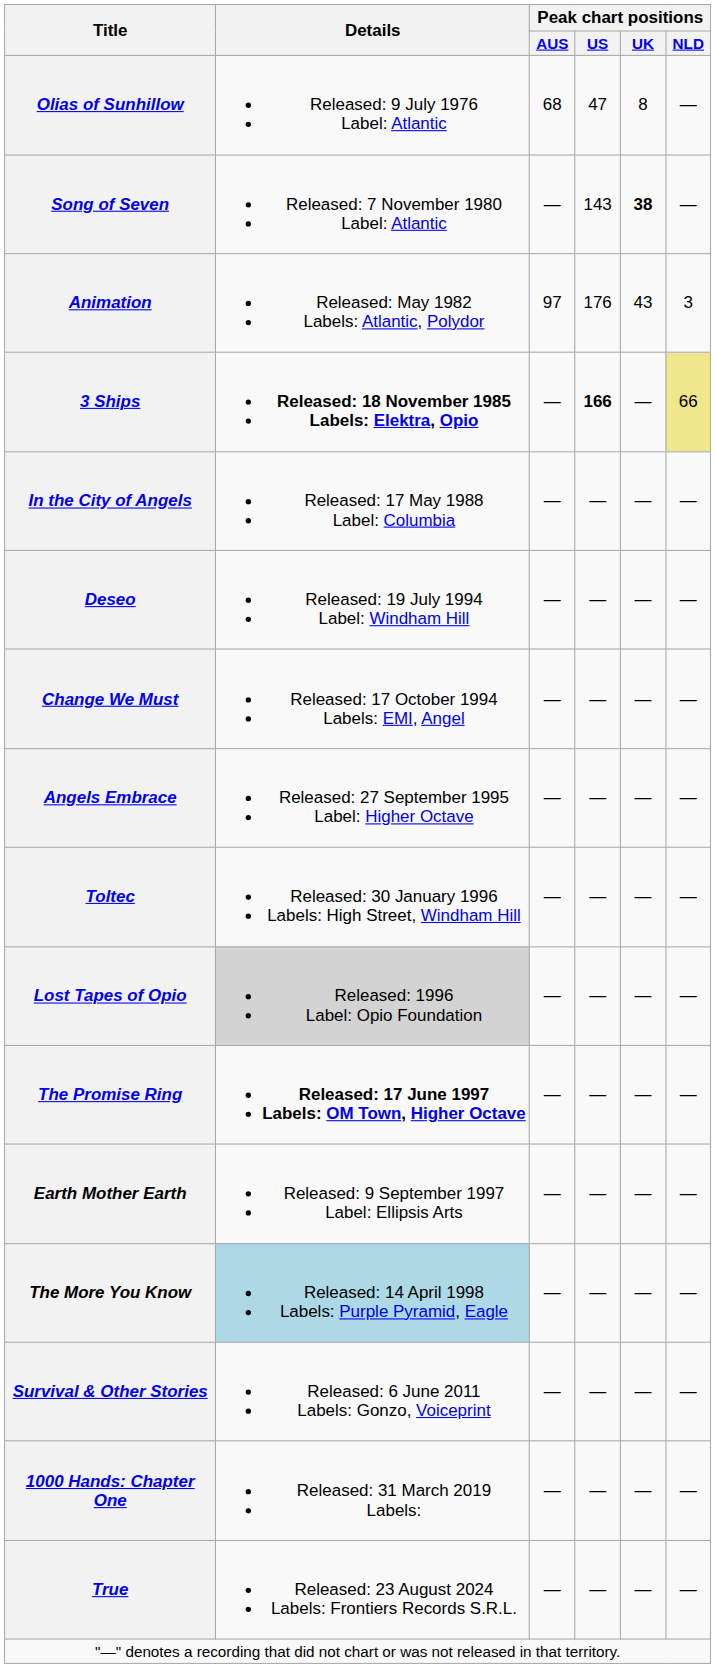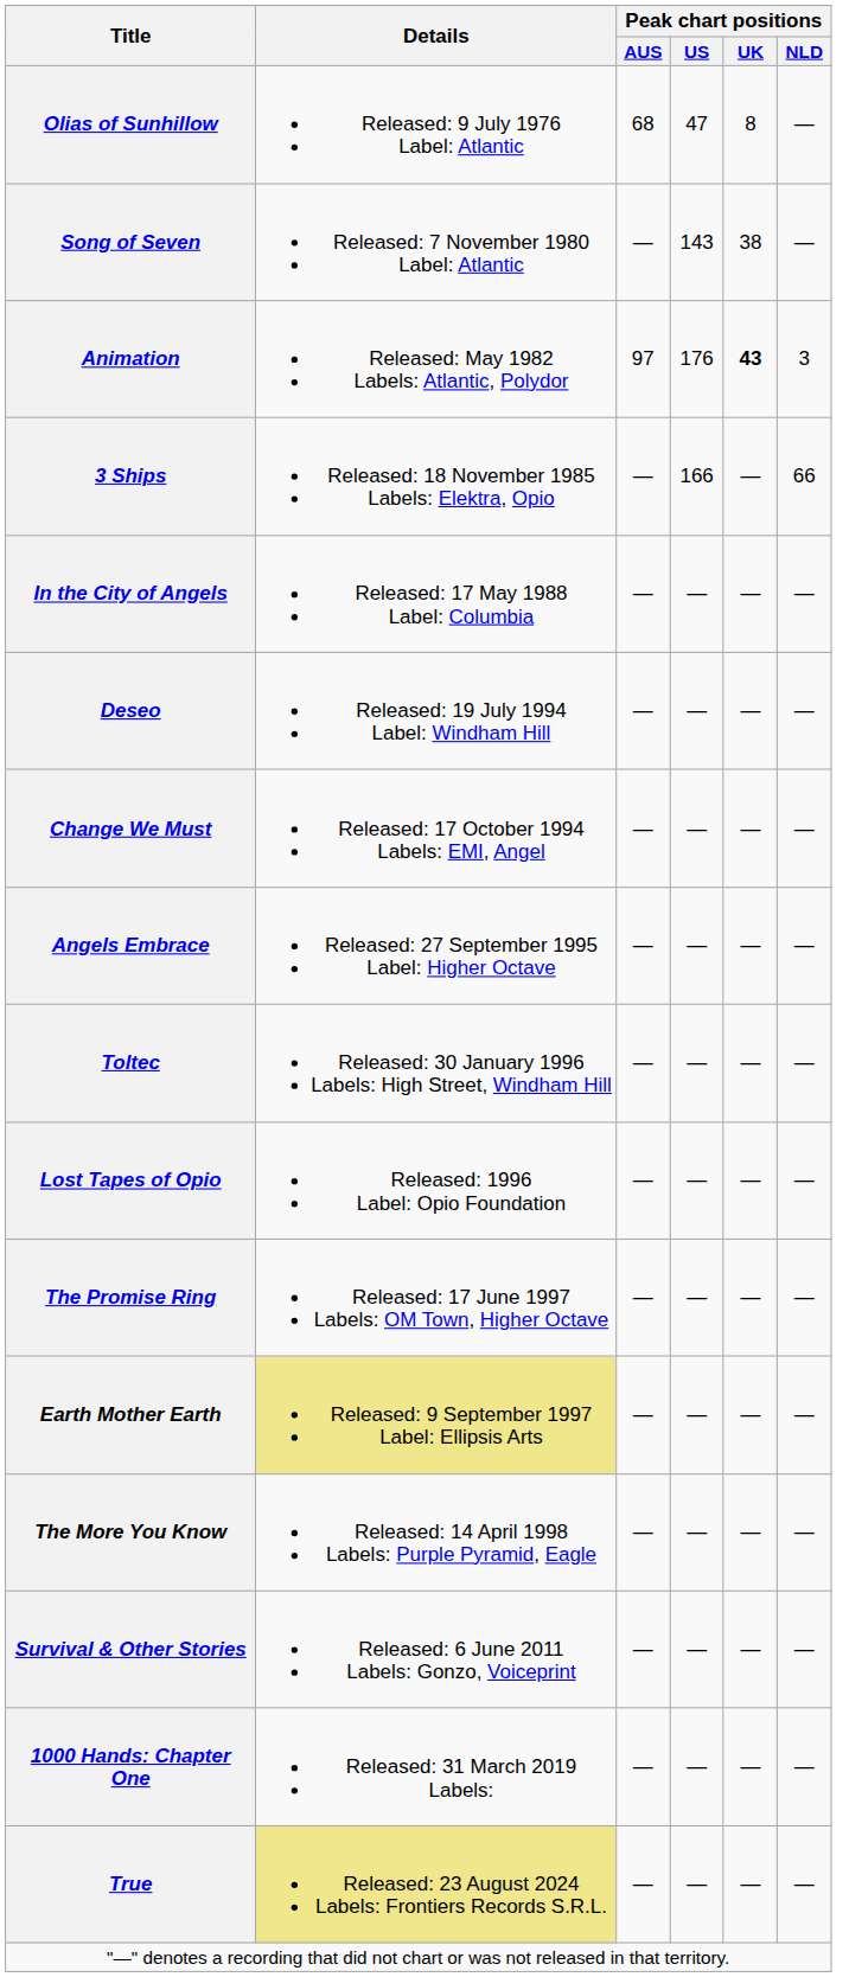Song of Seven | Peak chart positions / UK: bold -> normal
Animation | Peak chart positions / UK: normal -> bold
3 Ships | Details: bold -> normal
3 Ships | Peak chart positions / US: bold -> normal
3 Ships | Peak chart positions / NLD: khaki background -> no background
Lost Tapes of Opio | Details: lightgrey background -> no background
The Promise Ring | Details: bold -> normal
Earth Mother Earth | Details: no background -> khaki background
The More You Know | Details: lightblue background -> no background
True | Details: no background -> khaki background
